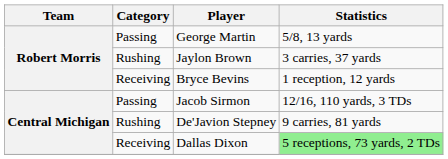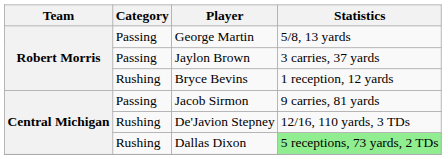Jaylon Brown | Category: Rushing -> Passing
Bryce Bevins | Category: Receiving -> Rushing
Jacob Sirmon | Statistics: 12/16, 110 yards, 3 TDs -> 9 carries, 81 yards
De'Javion Stepney | Statistics: 9 carries, 81 yards -> 12/16, 110 yards, 3 TDs
Dallas Dixon | Category: Receiving -> Rushing
